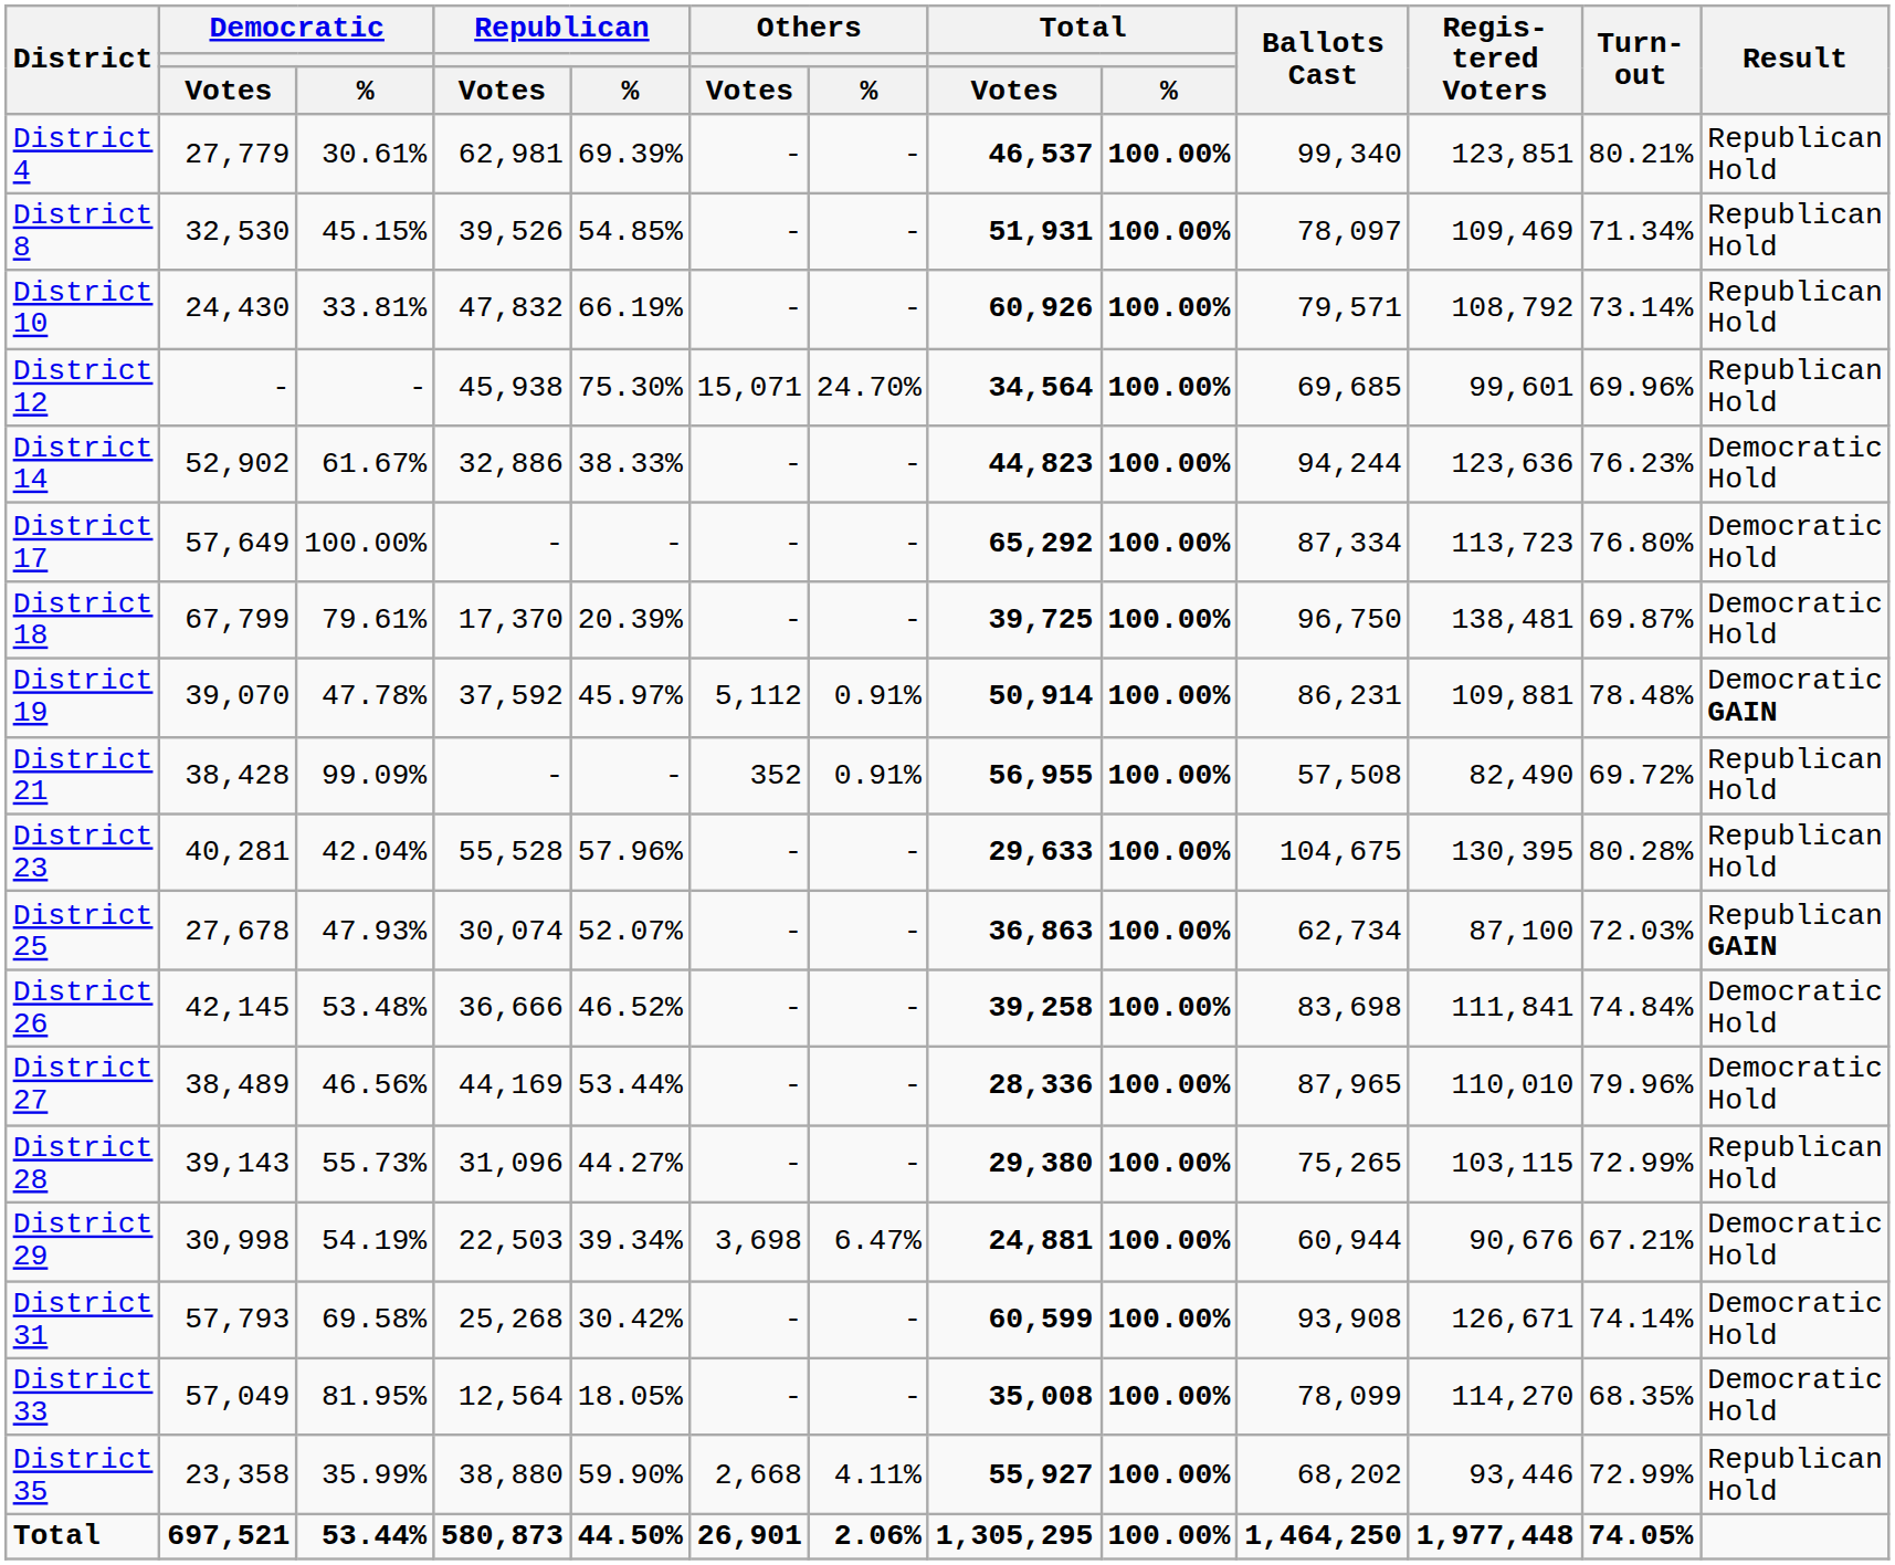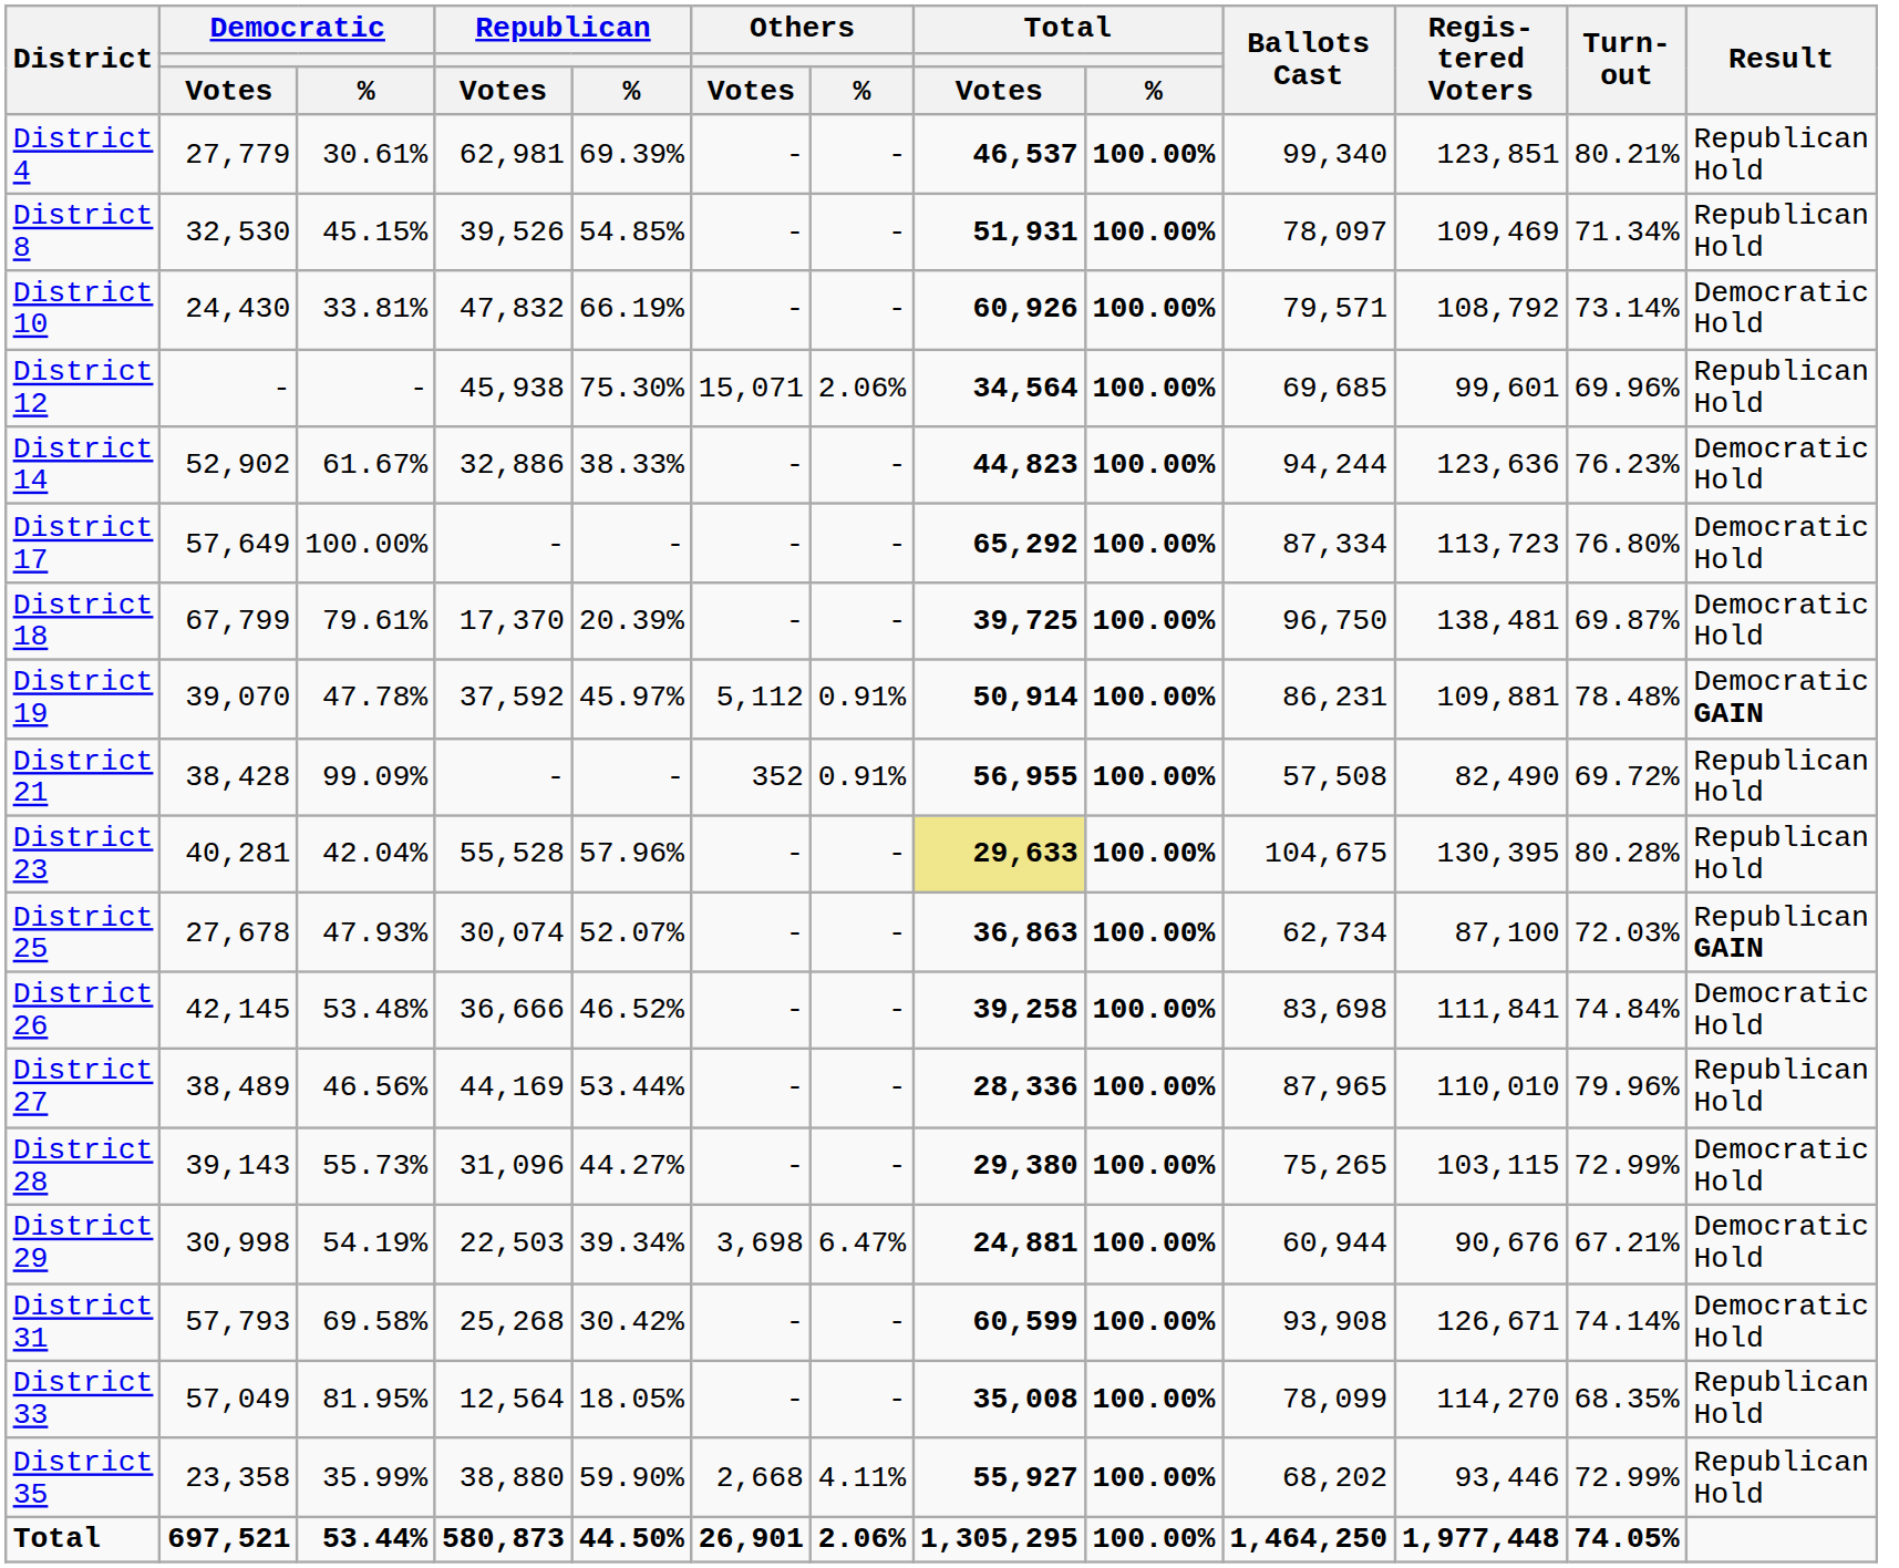District 10 | Result: Republican Hold -> Democratic Hold
District 12 | Others / %: 24.70% -> 2.06%
District 23 | Total / Votes: no background -> khaki background
District 27 | Result: Democratic Hold -> Republican Hold
District 28 | Result: Republican Hold -> Democratic Hold
District 33 | Result: Democratic Hold -> Republican Hold
